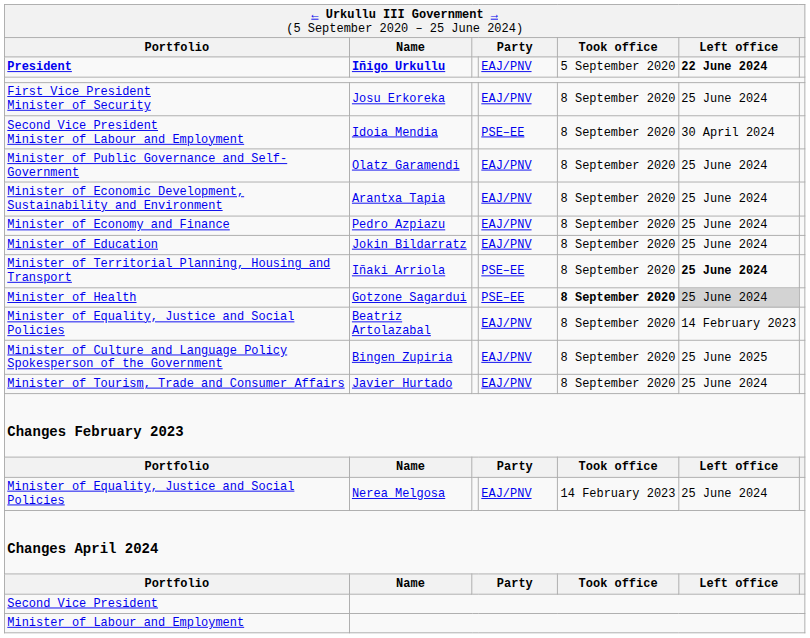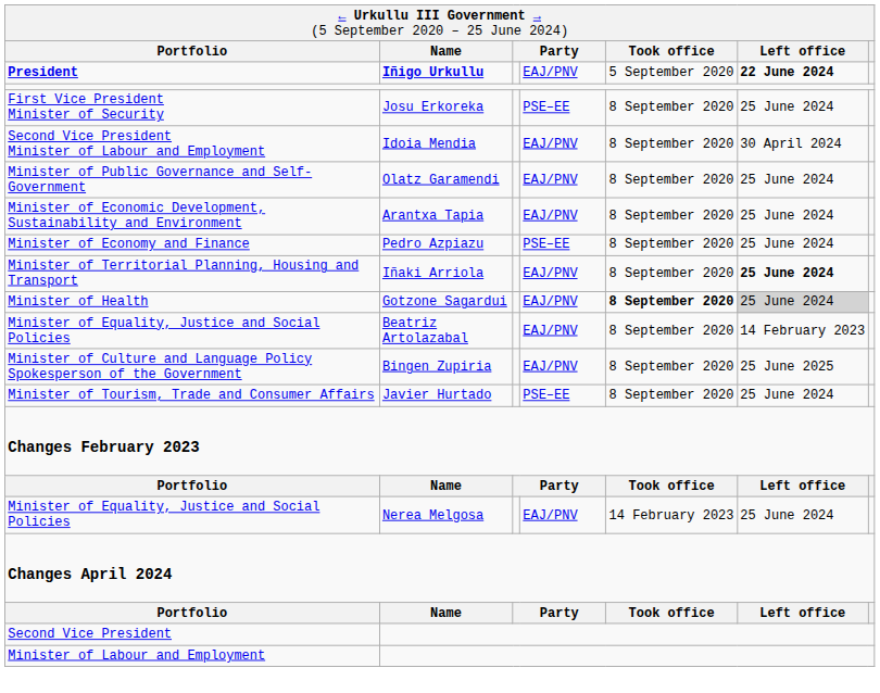First Vice President Minister of Security | column 4: EAJ/PNV -> PSE–EE
Second Vice President Minister of Labour and Employment | column 4: PSE–EE -> EAJ/PNV
Minister of Economy and Finance | column 4: EAJ/PNV -> PSE–EE
- row: Minister of Education | Jokin Bildarratz | EAJ/PNV | 8 September 2020 | 25 June 2024
Minister of Territorial Planning, Housing and Transport | column 4: PSE–EE -> EAJ/PNV
Minister of Health | column 4: PSE–EE -> EAJ/PNV
Minister of Tourism, Trade and Consumer Affairs | column 4: EAJ/PNV -> PSE–EE
